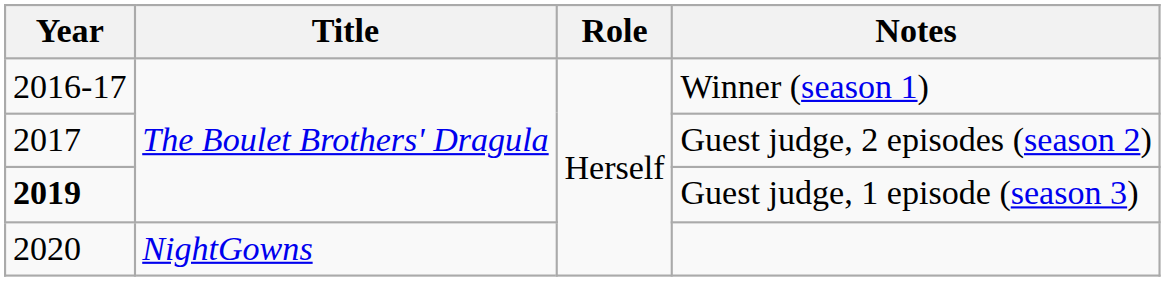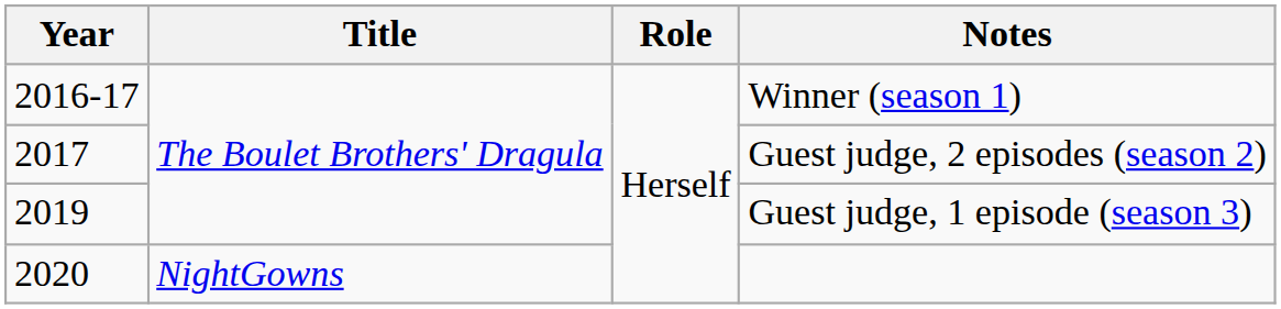Guest judge, 1 episode (season 3) | Year: bold -> normal
